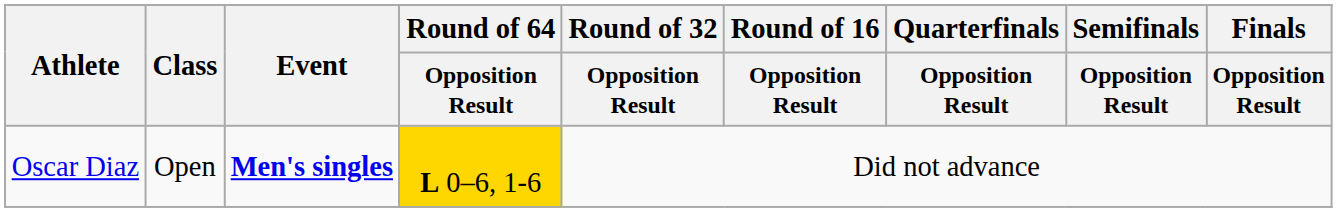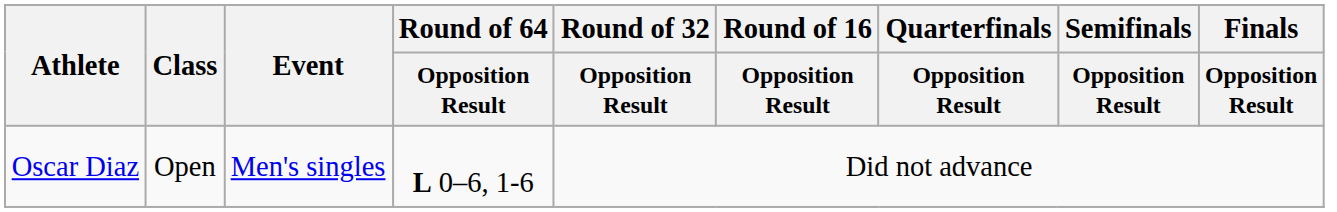Oscar Diaz | Event: bold -> normal
Oscar Diaz | Round of 64 / Opposition Result: gold background -> no background
